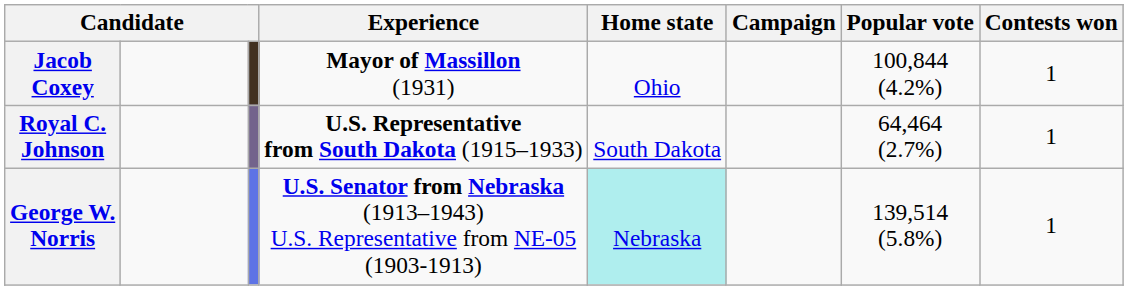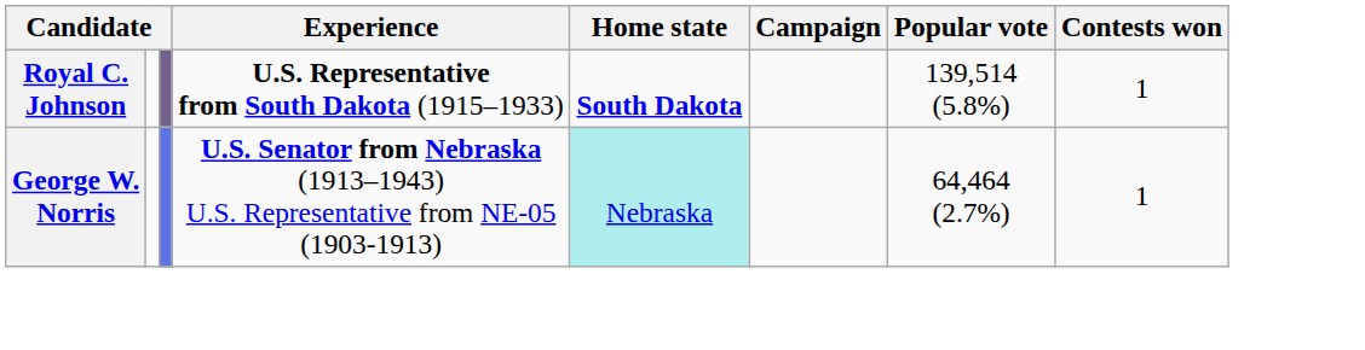- row: Jacob Coxey | Mayor of Massillon (1931) | Ohio | 100,844 (4.2%) | 1
Royal C. Johnson | Home state: normal -> bold
Royal C. Johnson | Popular vote: 64,464 (2.7%) -> 139,514 (5.8%)
George W. Norris | Popular vote: 139,514 (5.8%) -> 64,464 (2.7%)
